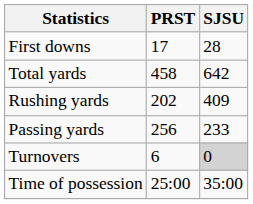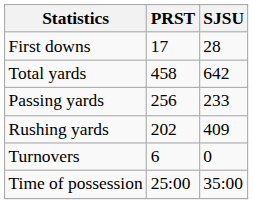rows swapped: Rushing yards <-> Passing yards
Turnovers | SJSU: lightgrey background -> no background
